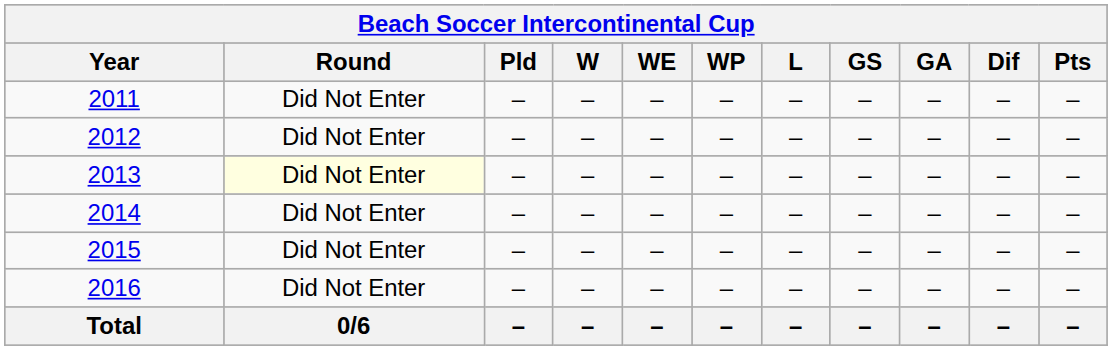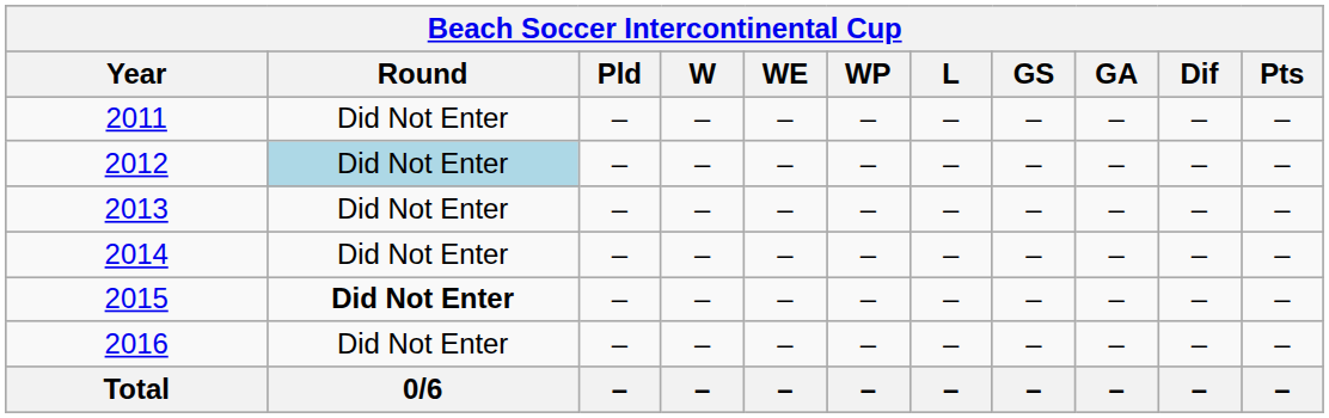2012 | Round: no background -> lightblue background
2013 | Round: lightyellow background -> no background
2015 | Round: normal -> bold
